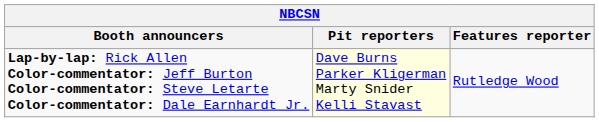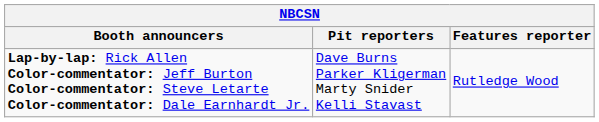row 3 | Pit reporters: lightyellow background -> no background
